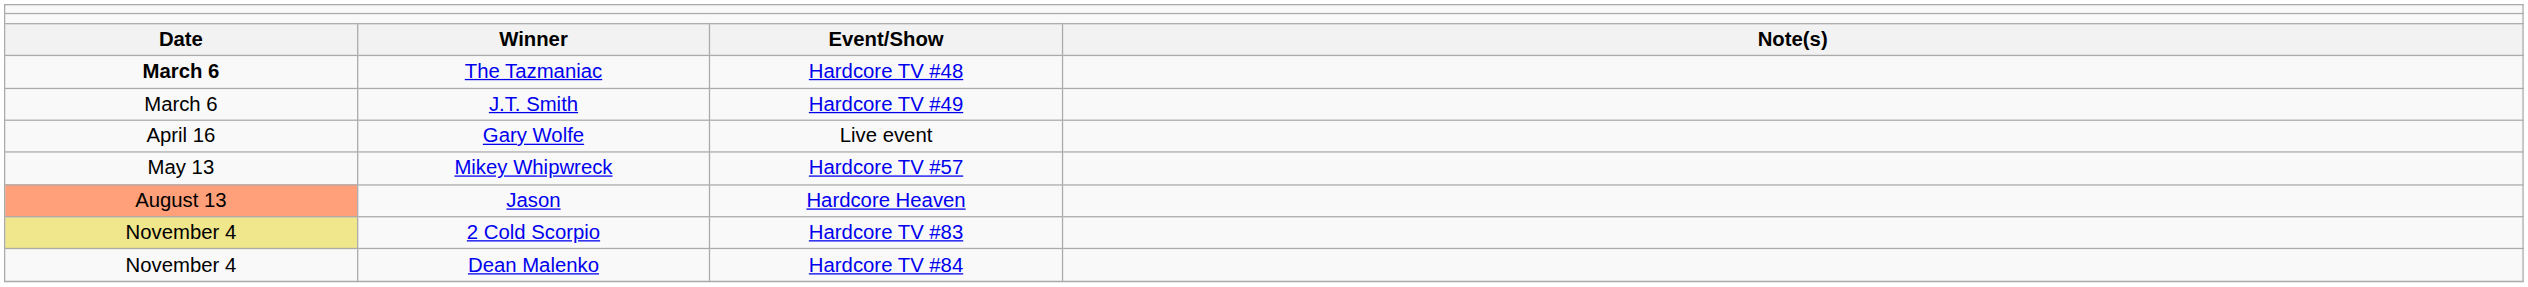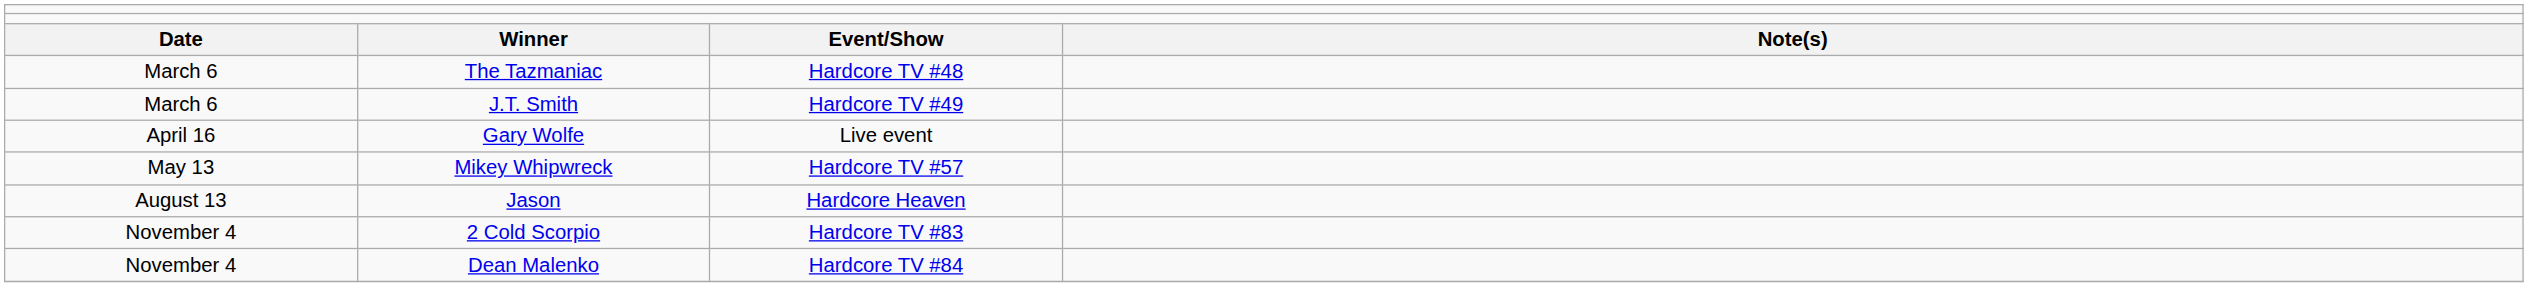The Tazmaniac | column 1: bold -> normal
Jason | column 1: lightsalmon background -> no background
2 Cold Scorpio | column 1: khaki background -> no background
